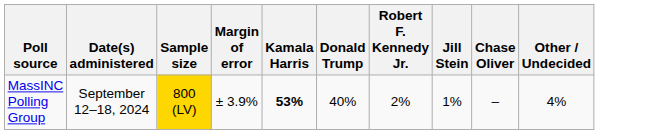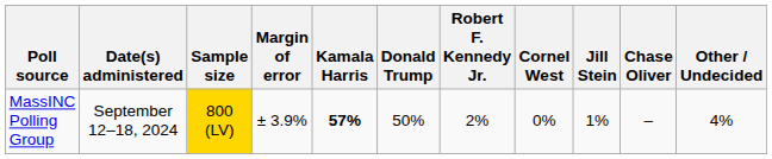+ column: Cornel West | 0%
MassINC Polling Group | Kamala Harris: 53% -> 57%
MassINC Polling Group | Donald Trump: 40% -> 50%
